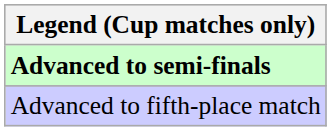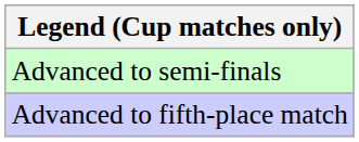row 2 | column 1: bold -> normal
